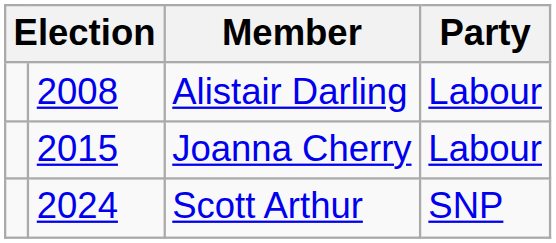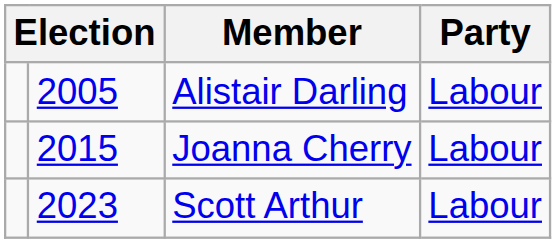Alistair Darling | column 2: 2008 -> 2005
Scott Arthur | column 2: 2024 -> 2023
Scott Arthur | Party: SNP -> Labour
